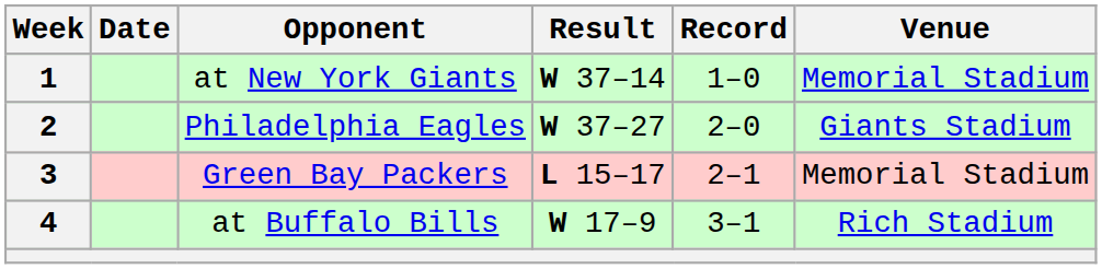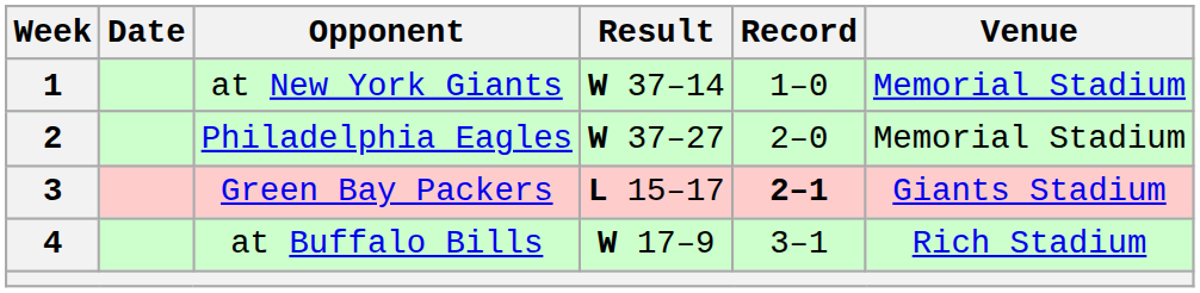2 | Venue: Giants Stadium -> Memorial Stadium
3 | Record: normal -> bold
3 | Venue: Memorial Stadium -> Giants Stadium
